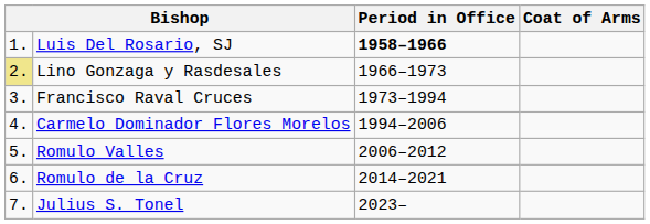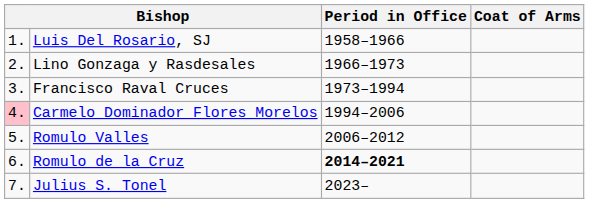Luis Del Rosario, SJ | Period in Office: bold -> normal
Lino Gonzaga y Rasdesales | column 1: khaki background -> no background
Carmelo Dominador Flores Morelos | column 1: no background -> pink background
Romulo de la Cruz | Period in Office: normal -> bold
